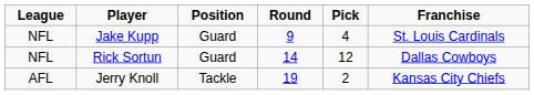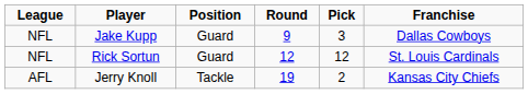Jake Kupp | Pick: 4 -> 3
Jake Kupp | Franchise: St. Louis Cardinals -> Dallas Cowboys
Rick Sortun | Round: 14 -> 12
Rick Sortun | Franchise: Dallas Cowboys -> St. Louis Cardinals
